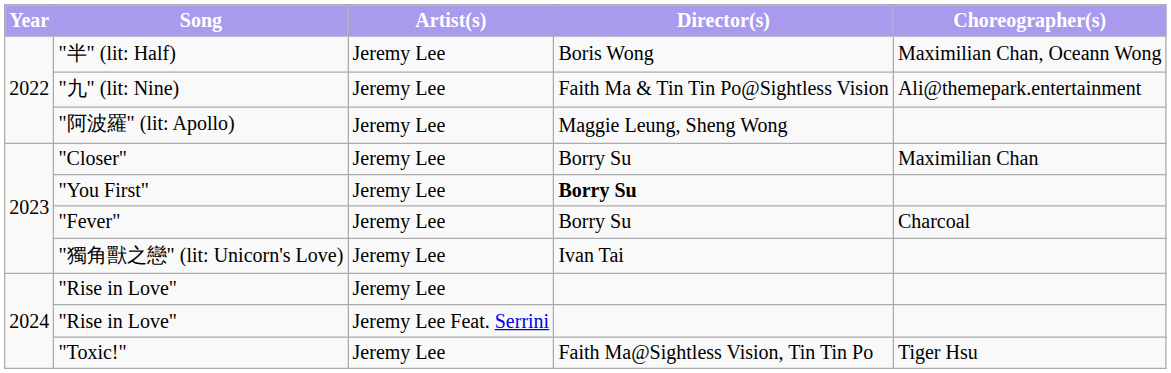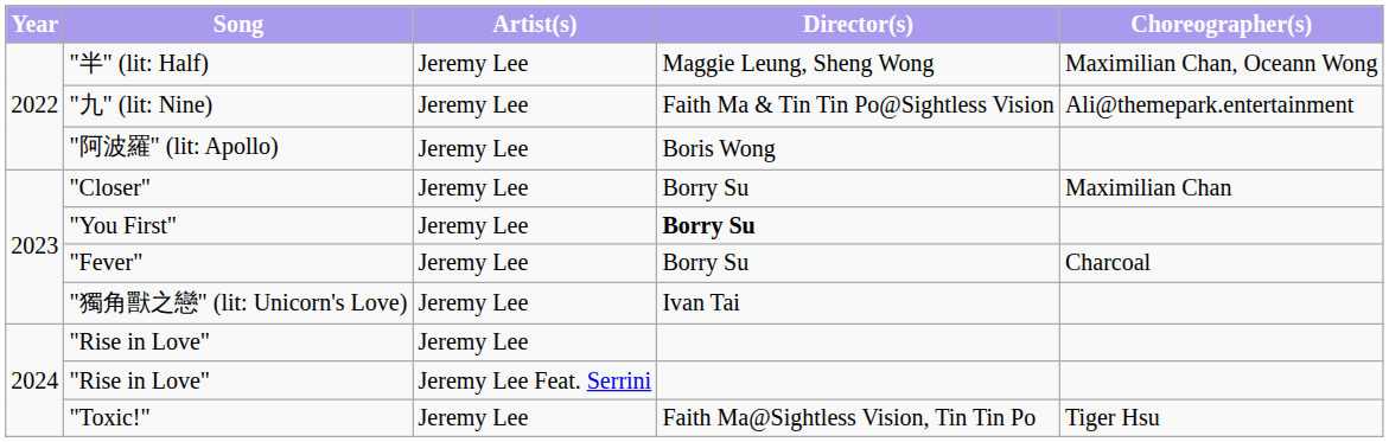"半" (lit: Half) | Director(s): Boris Wong -> Maggie Leung, Sheng Wong
"阿波羅" (lit: Apollo) | Director(s): Maggie Leung, Sheng Wong -> Boris Wong
